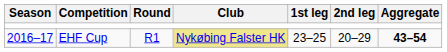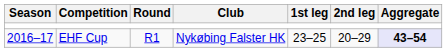EHF Cup | Club: khaki background -> no background
EHF Cup | Aggregate: no background -> lavender background
